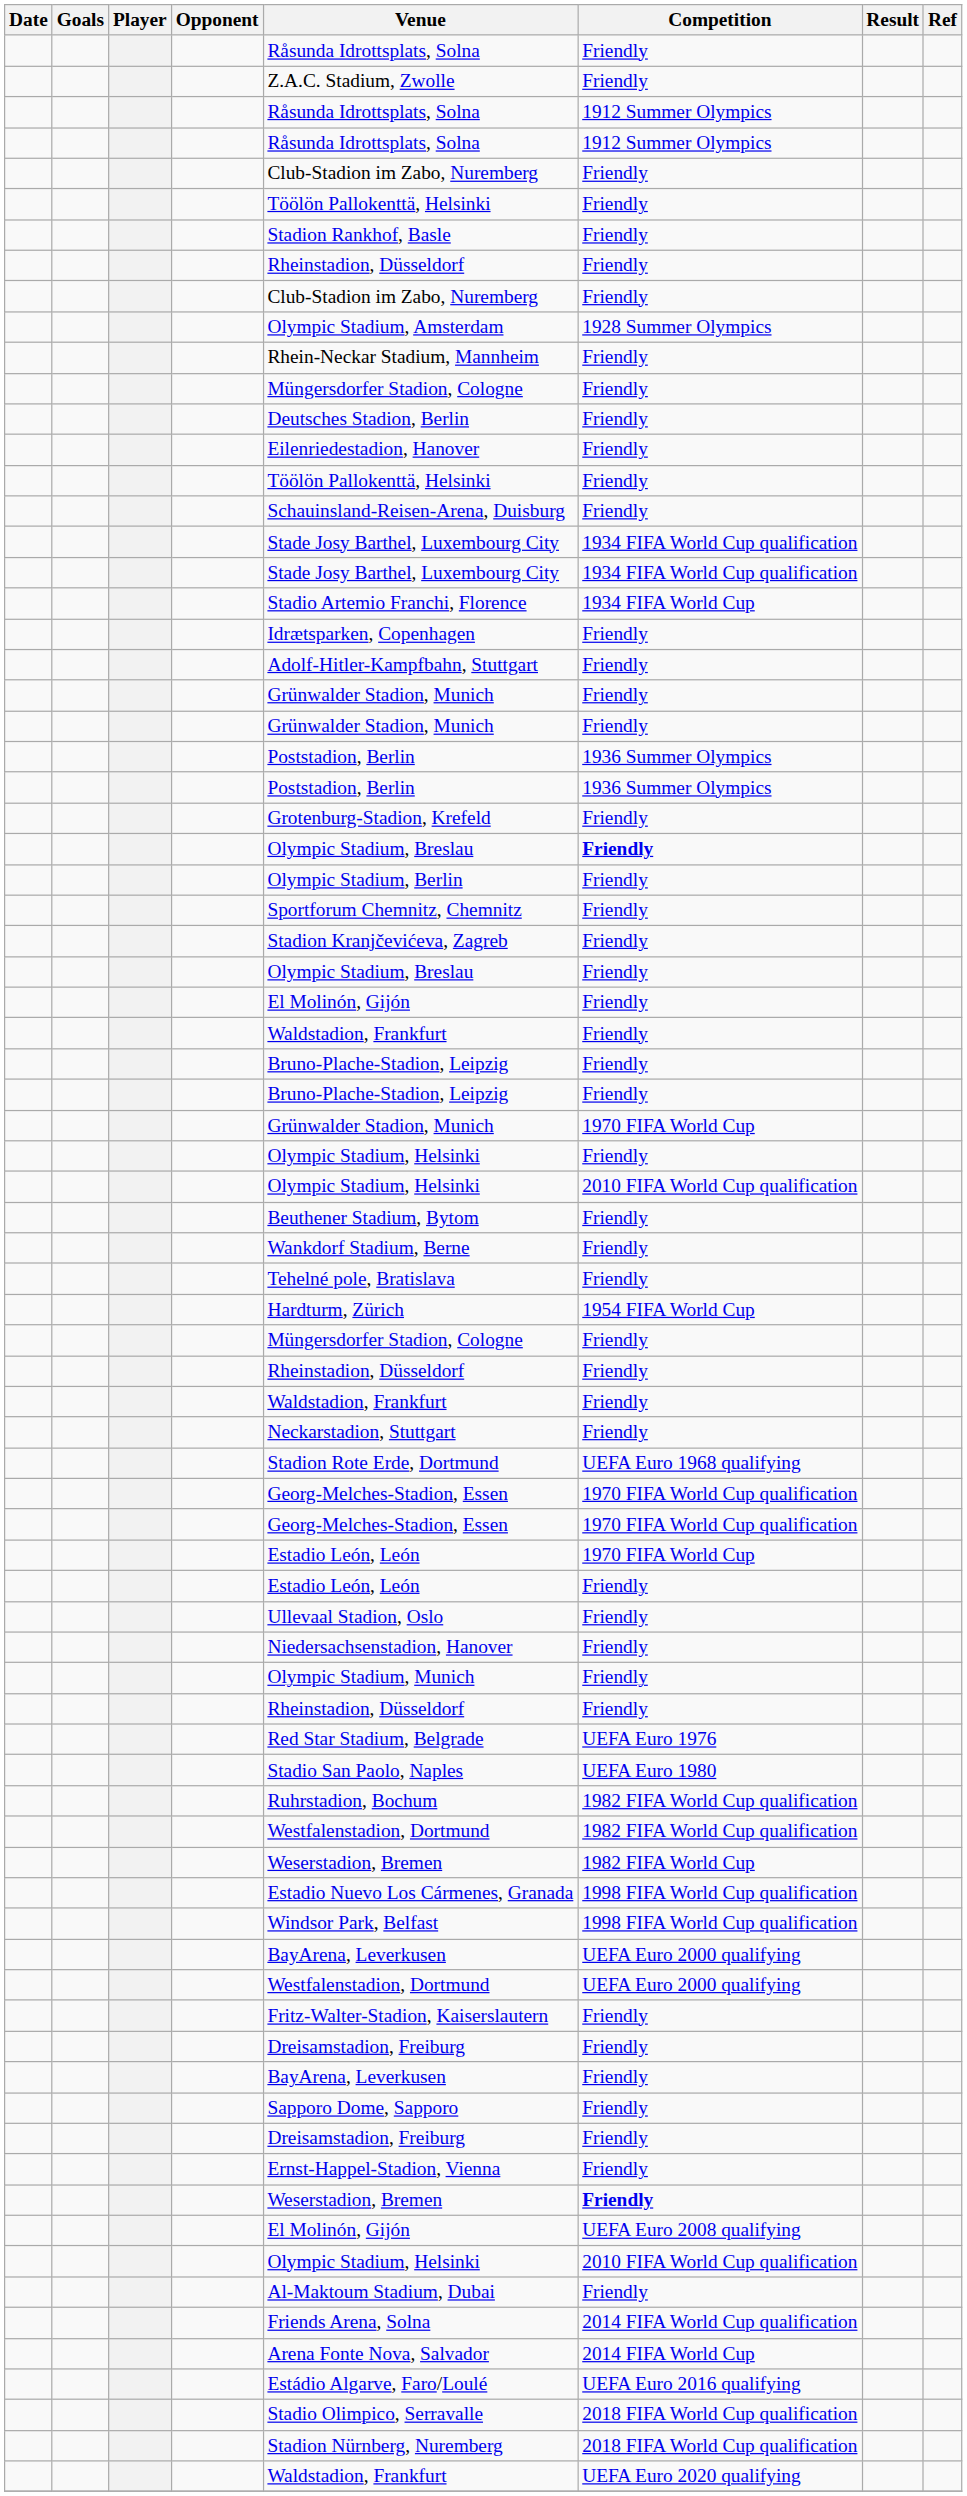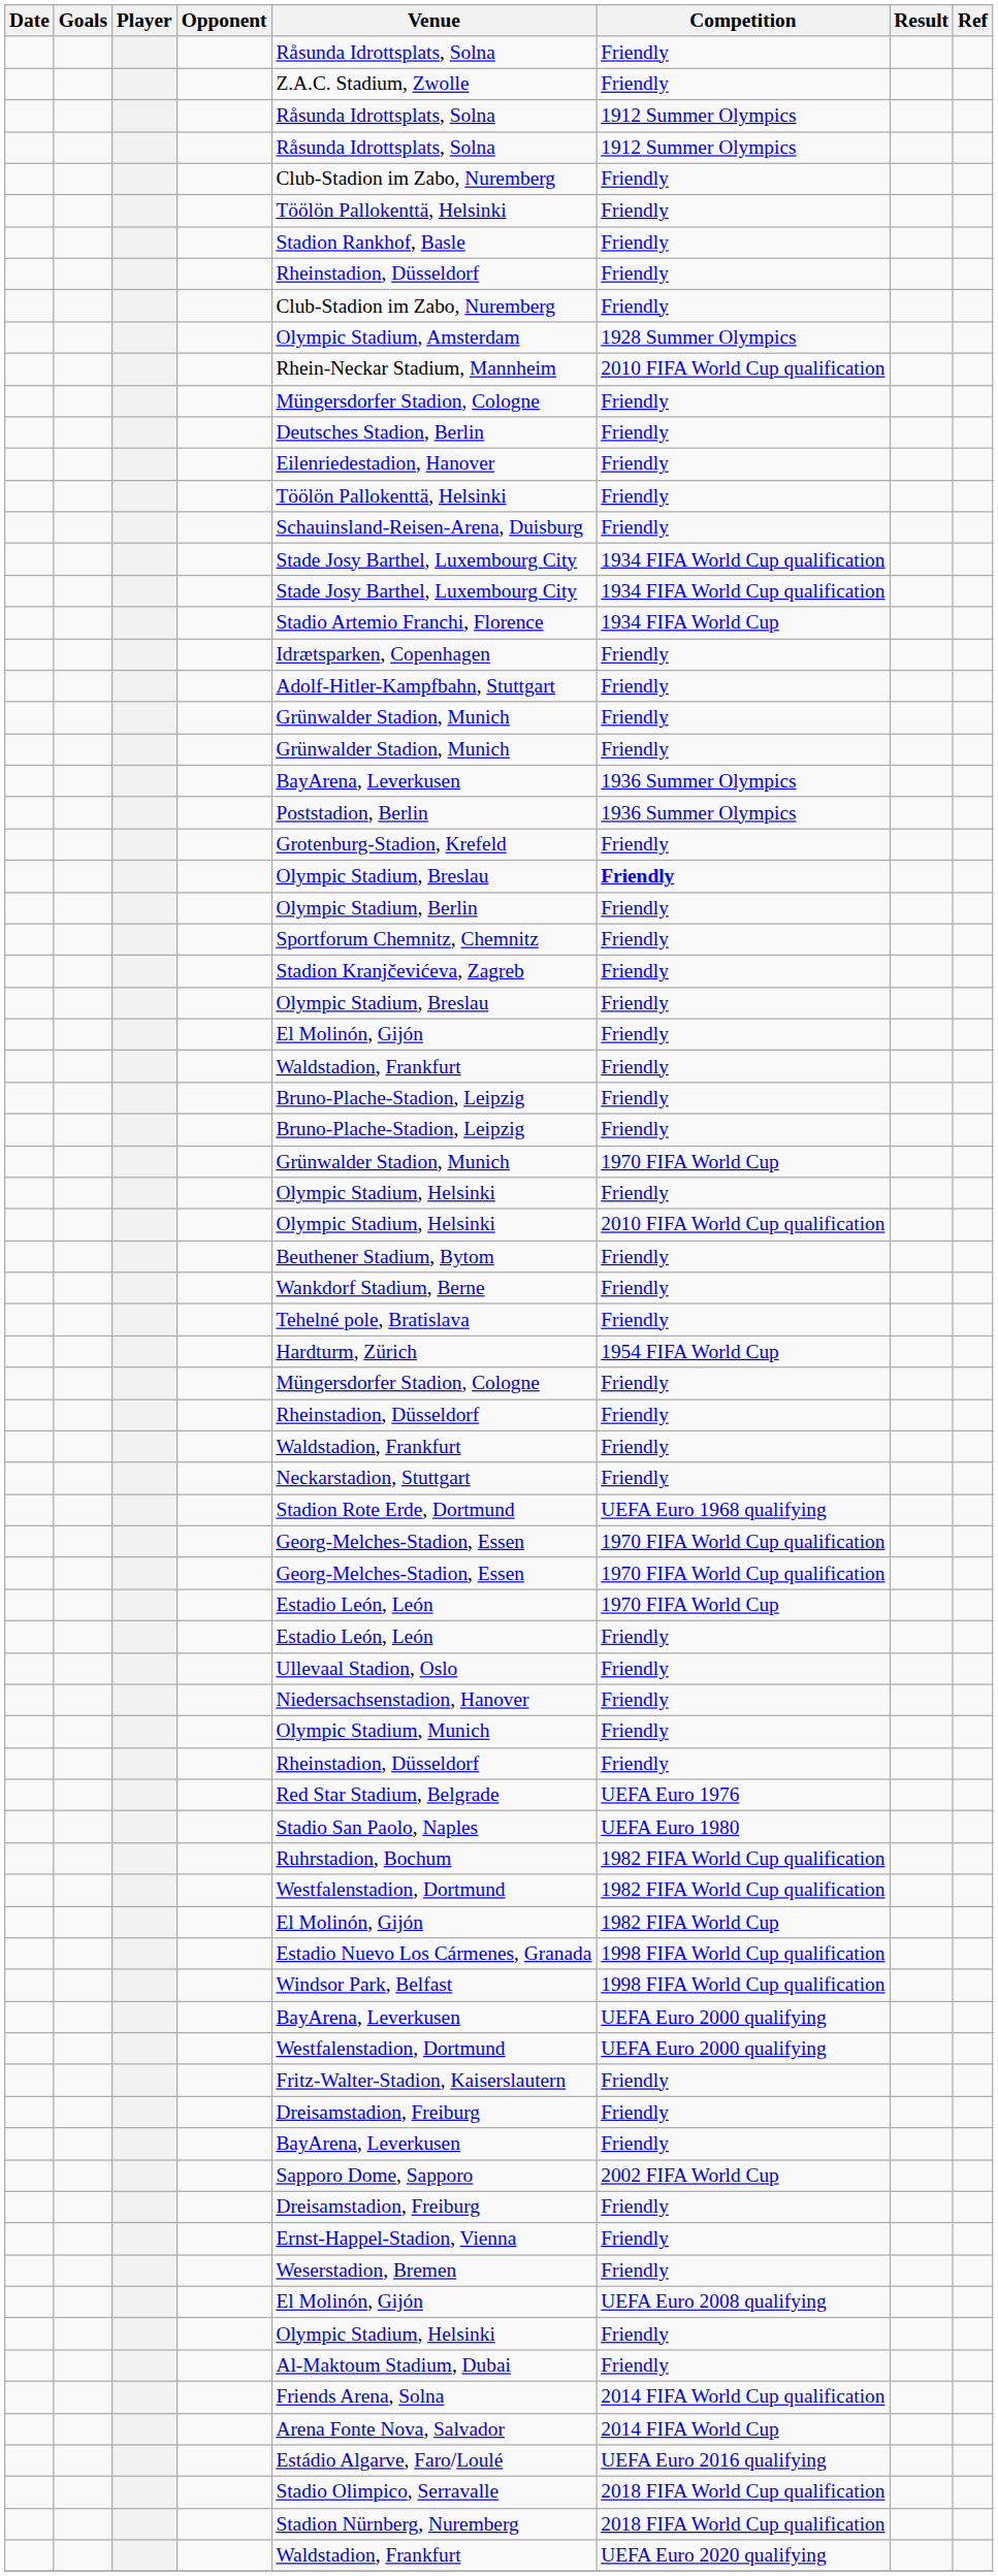row 12 | Competition: Friendly -> 2010 FIFA World Cup qualification
row 25 | Venue: Poststadion, Berlin -> BayArena, Leverkusen
row 61 | Venue: Weserstadion, Bremen -> El Molinón, Gijón
row 69 | Competition: Friendly -> 2002 FIFA World Cup
row 72 | Competition: bold -> normal
row 74 | Competition: 2010 FIFA World Cup qualification -> Friendly
